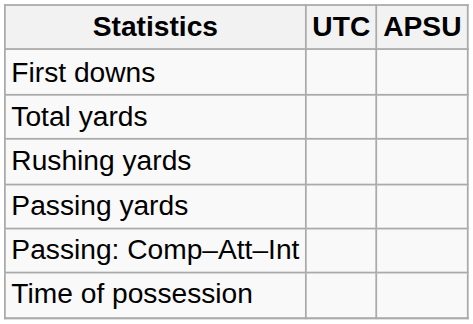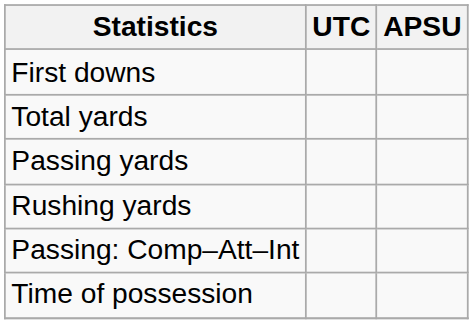rows swapped: Rushing yards <-> Passing yards
